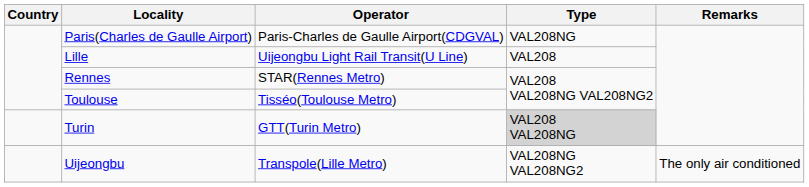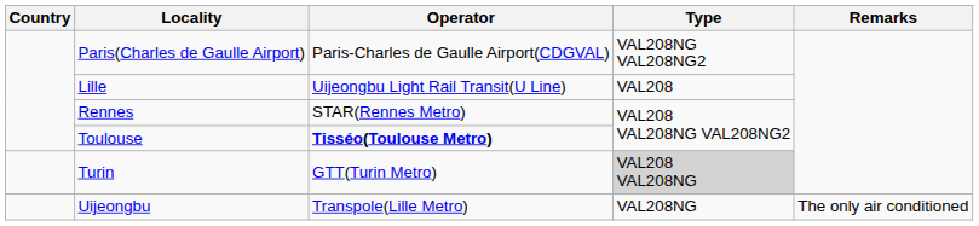Paris(Charles de Gaulle Airport) | Type: VAL208NG -> VAL208NG VAL208NG2
Toulouse | Operator: normal -> bold
Uijeongbu | Type: VAL208NG VAL208NG2 -> VAL208NG
